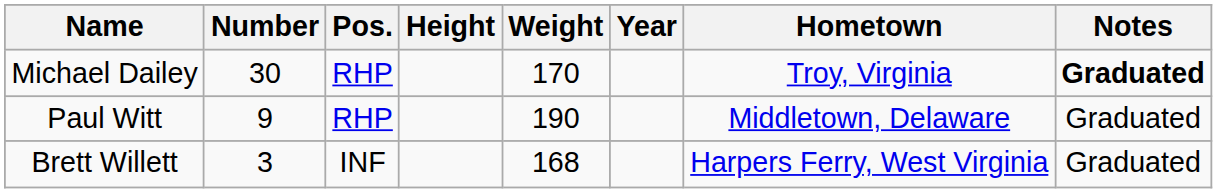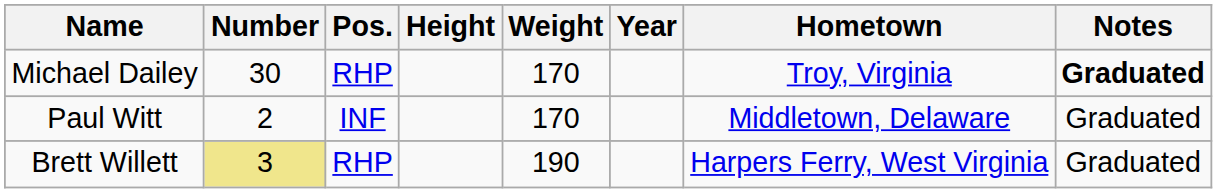Paul Witt | Number: 9 -> 2
Paul Witt | Pos.: RHP -> INF
Paul Witt | Weight: 190 -> 170
Brett Willett | Number: no background -> khaki background
Brett Willett | Pos.: INF -> RHP
Brett Willett | Weight: 168 -> 190
